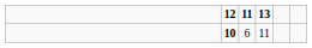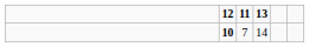row 2 | 11: 6 -> 7
row 2 | 13: 11 -> 14
